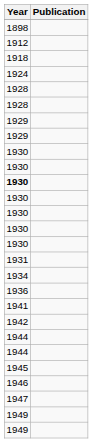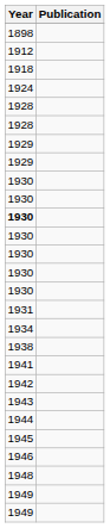row 19 | Year: 1936 -> 1938
row 22 | Year: 1944 -> 1943
row 26 | Year: 1947 -> 1948
